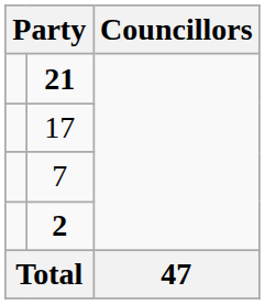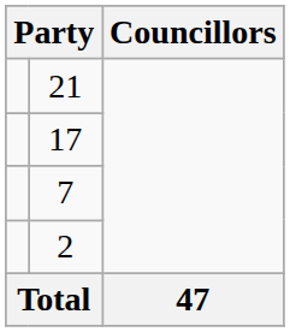21 | column 2: bold -> normal
2 | column 2: bold -> normal
